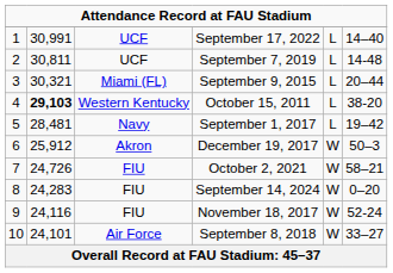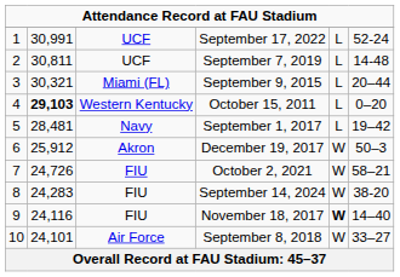September 17, 2022 | column 6: 14–40 -> 52-24
October 15, 2011 | column 6: 38-20 -> 0–20
September 14, 2024 | column 6: 0–20 -> 38-20
November 18, 2017 | column 5: normal -> bold
November 18, 2017 | column 6: 52-24 -> 14–40
